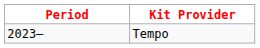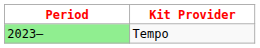Tempo | Period: no background -> lightgreen background
